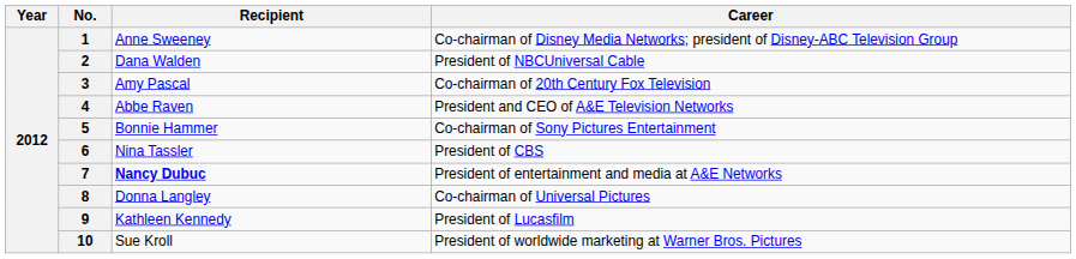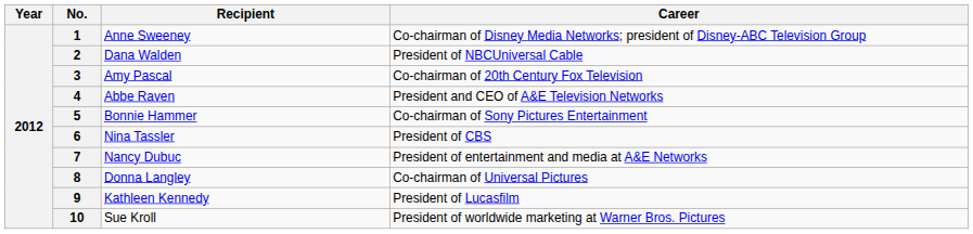7 | Recipient: bold -> normal
